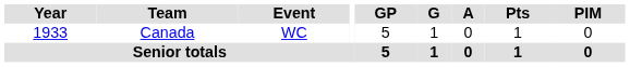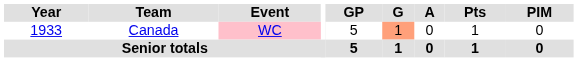Canada | Event: no background -> pink background
Canada | G: no background -> lightsalmon background
